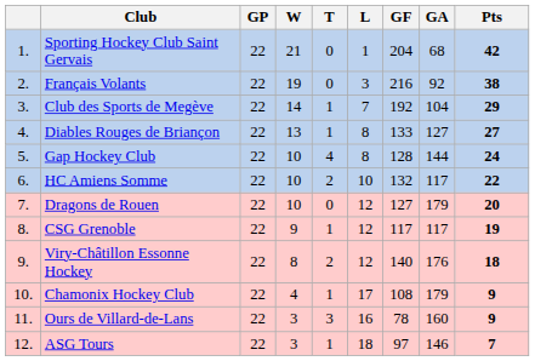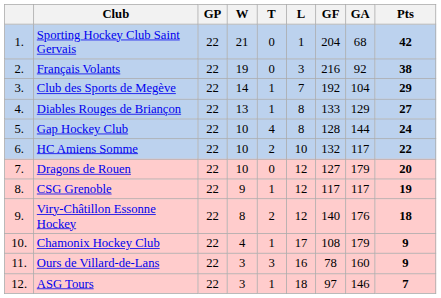Diables Rouges de Briançon | GA: 127 -> 129
